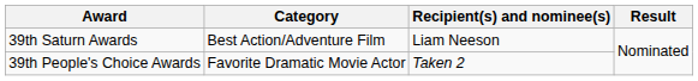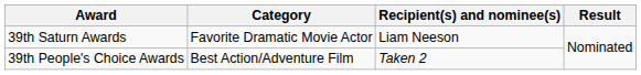39th Saturn Awards | Category: Best Action/Adventure Film -> Favorite Dramatic Movie Actor
39th People's Choice Awards | Category: Favorite Dramatic Movie Actor -> Best Action/Adventure Film
